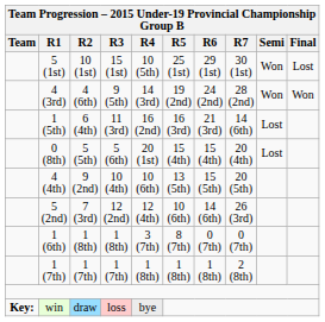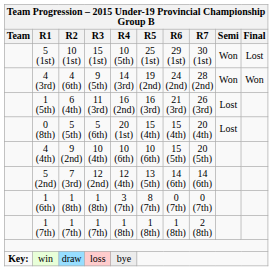1 (5th) | column 8: 14 (6th) -> 26 (3rd)
4 (4th) | column 6: 13 (5th) -> 10 (6th)
5 (2nd) | column 6: 10 (6th) -> 13 (5th)
5 (2nd) | column 8: 26 (3rd) -> 14 (6th)
